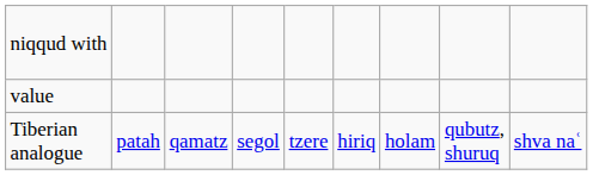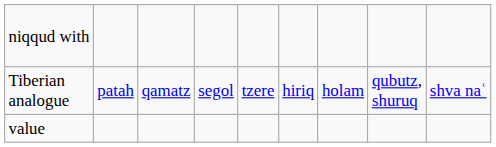rows swapped: Tiberian analogue <-> value
